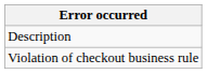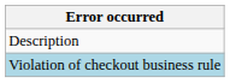row 3 | column 1: no background -> lightblue background
